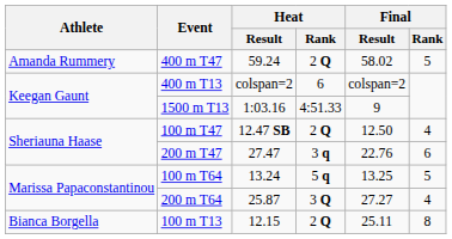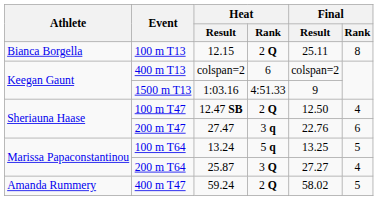rows swapped: 100 m T13 <-> 400 m T47
